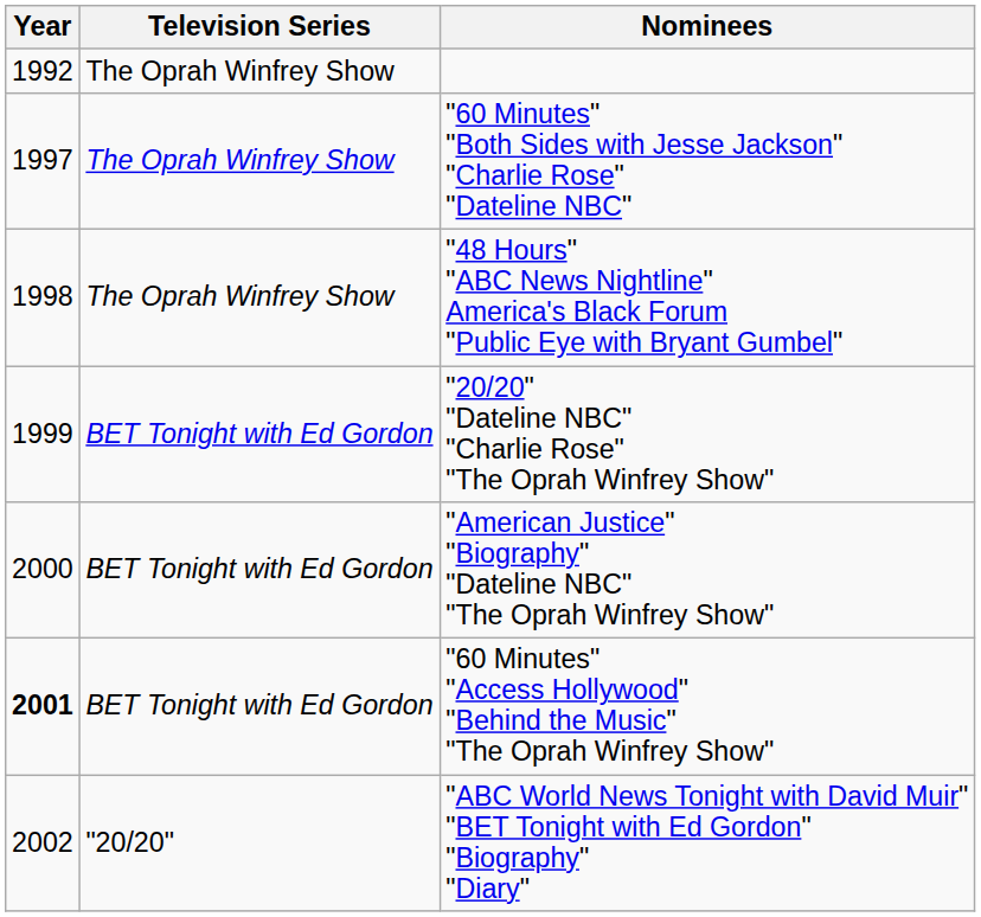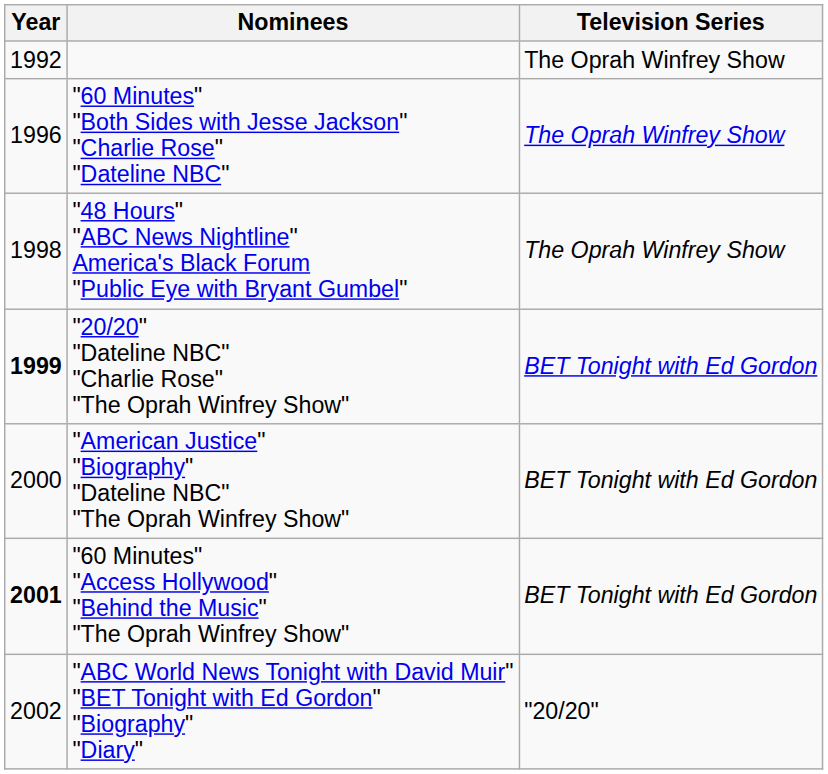columns swapped: Television Series <-> Nominees
row 3 | Year: 1997 -> 1996
row 5 | Year: normal -> bold
